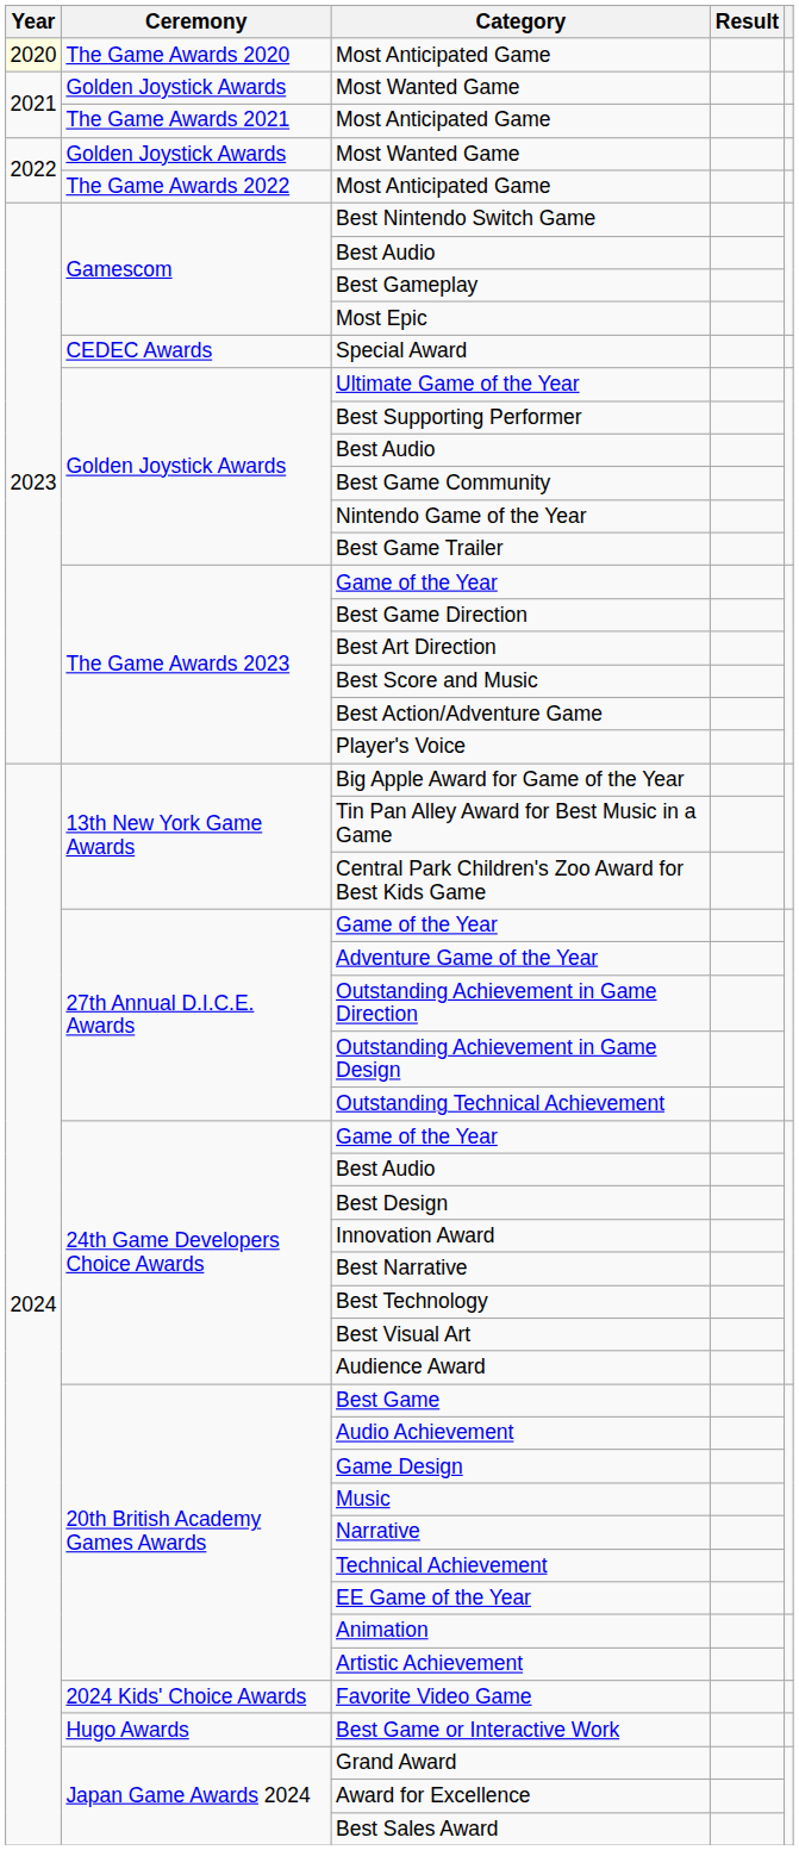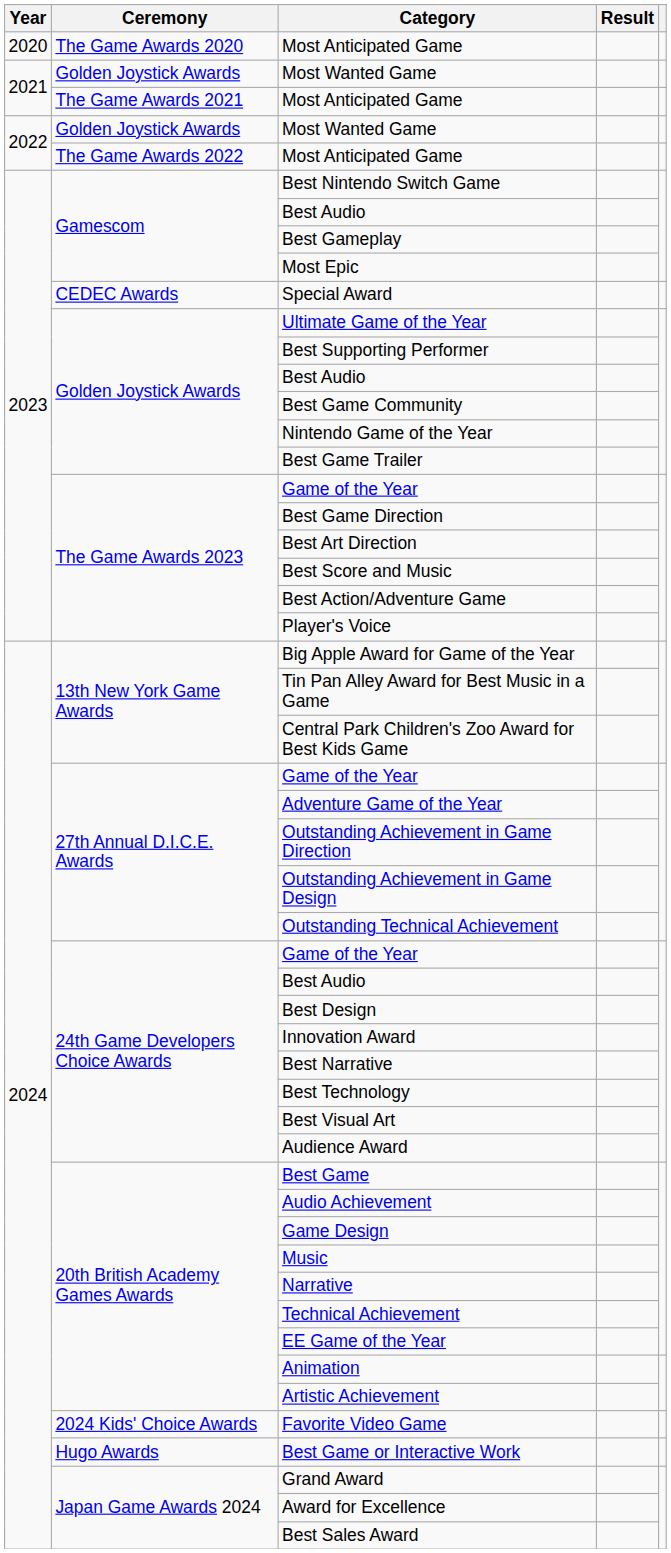The Game Awards 2020 / Most Anticipated Game | Year: lightyellow background -> no background
